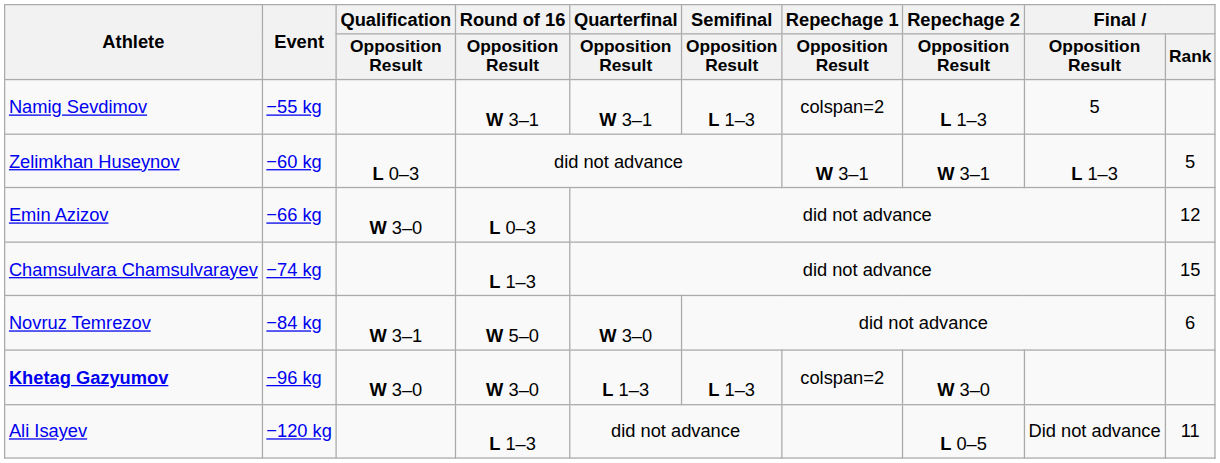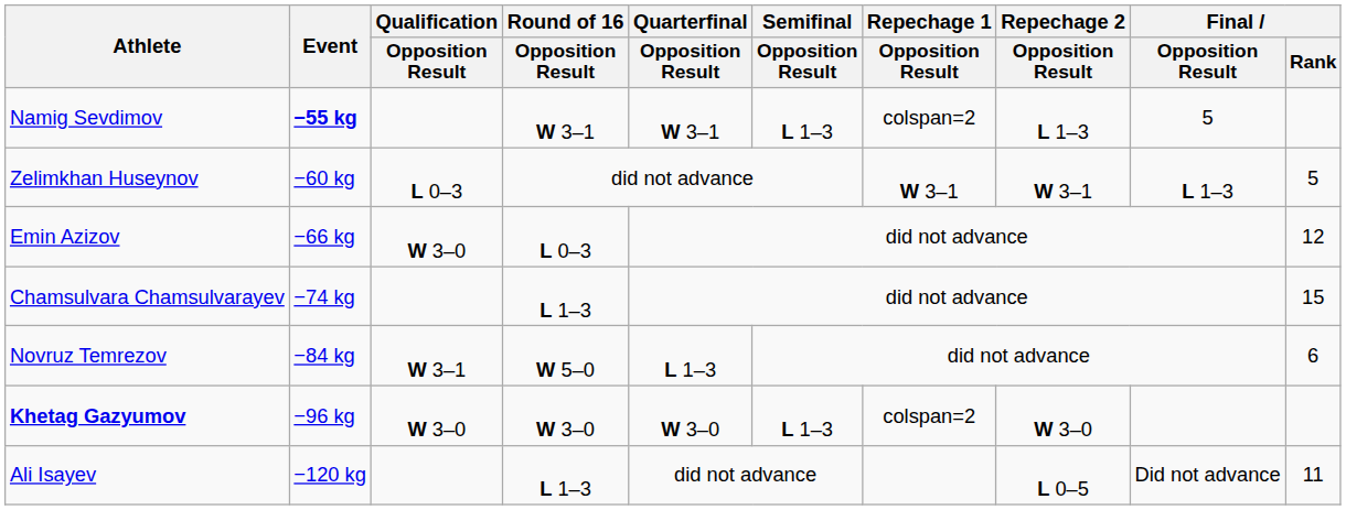Namig Sevdimov | Event: normal -> bold
Novruz Temrezov | Quarterfinal / Opposition Result: W 3–0 -> L 1–3
Khetag Gazyumov | Quarterfinal / Opposition Result: L 1–3 -> W 3–0
